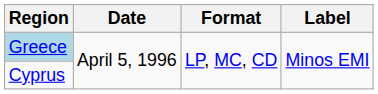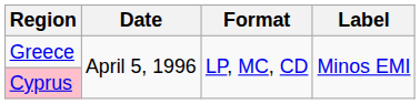Greece | Region: lightblue background -> no background
Cyprus | Region: no background -> pink background
